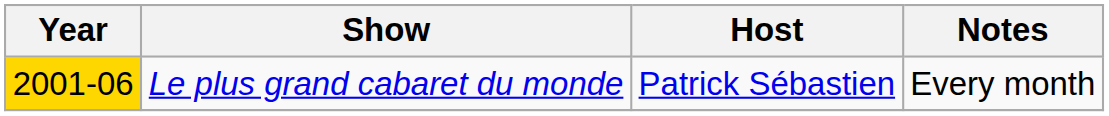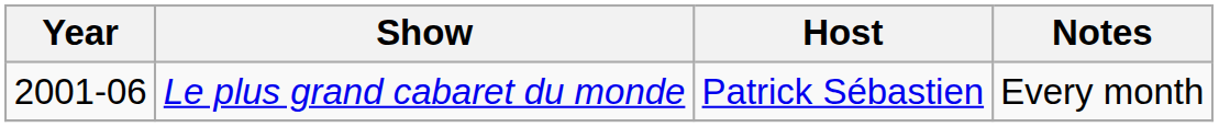Le plus grand cabaret du monde | Year: gold background -> no background
